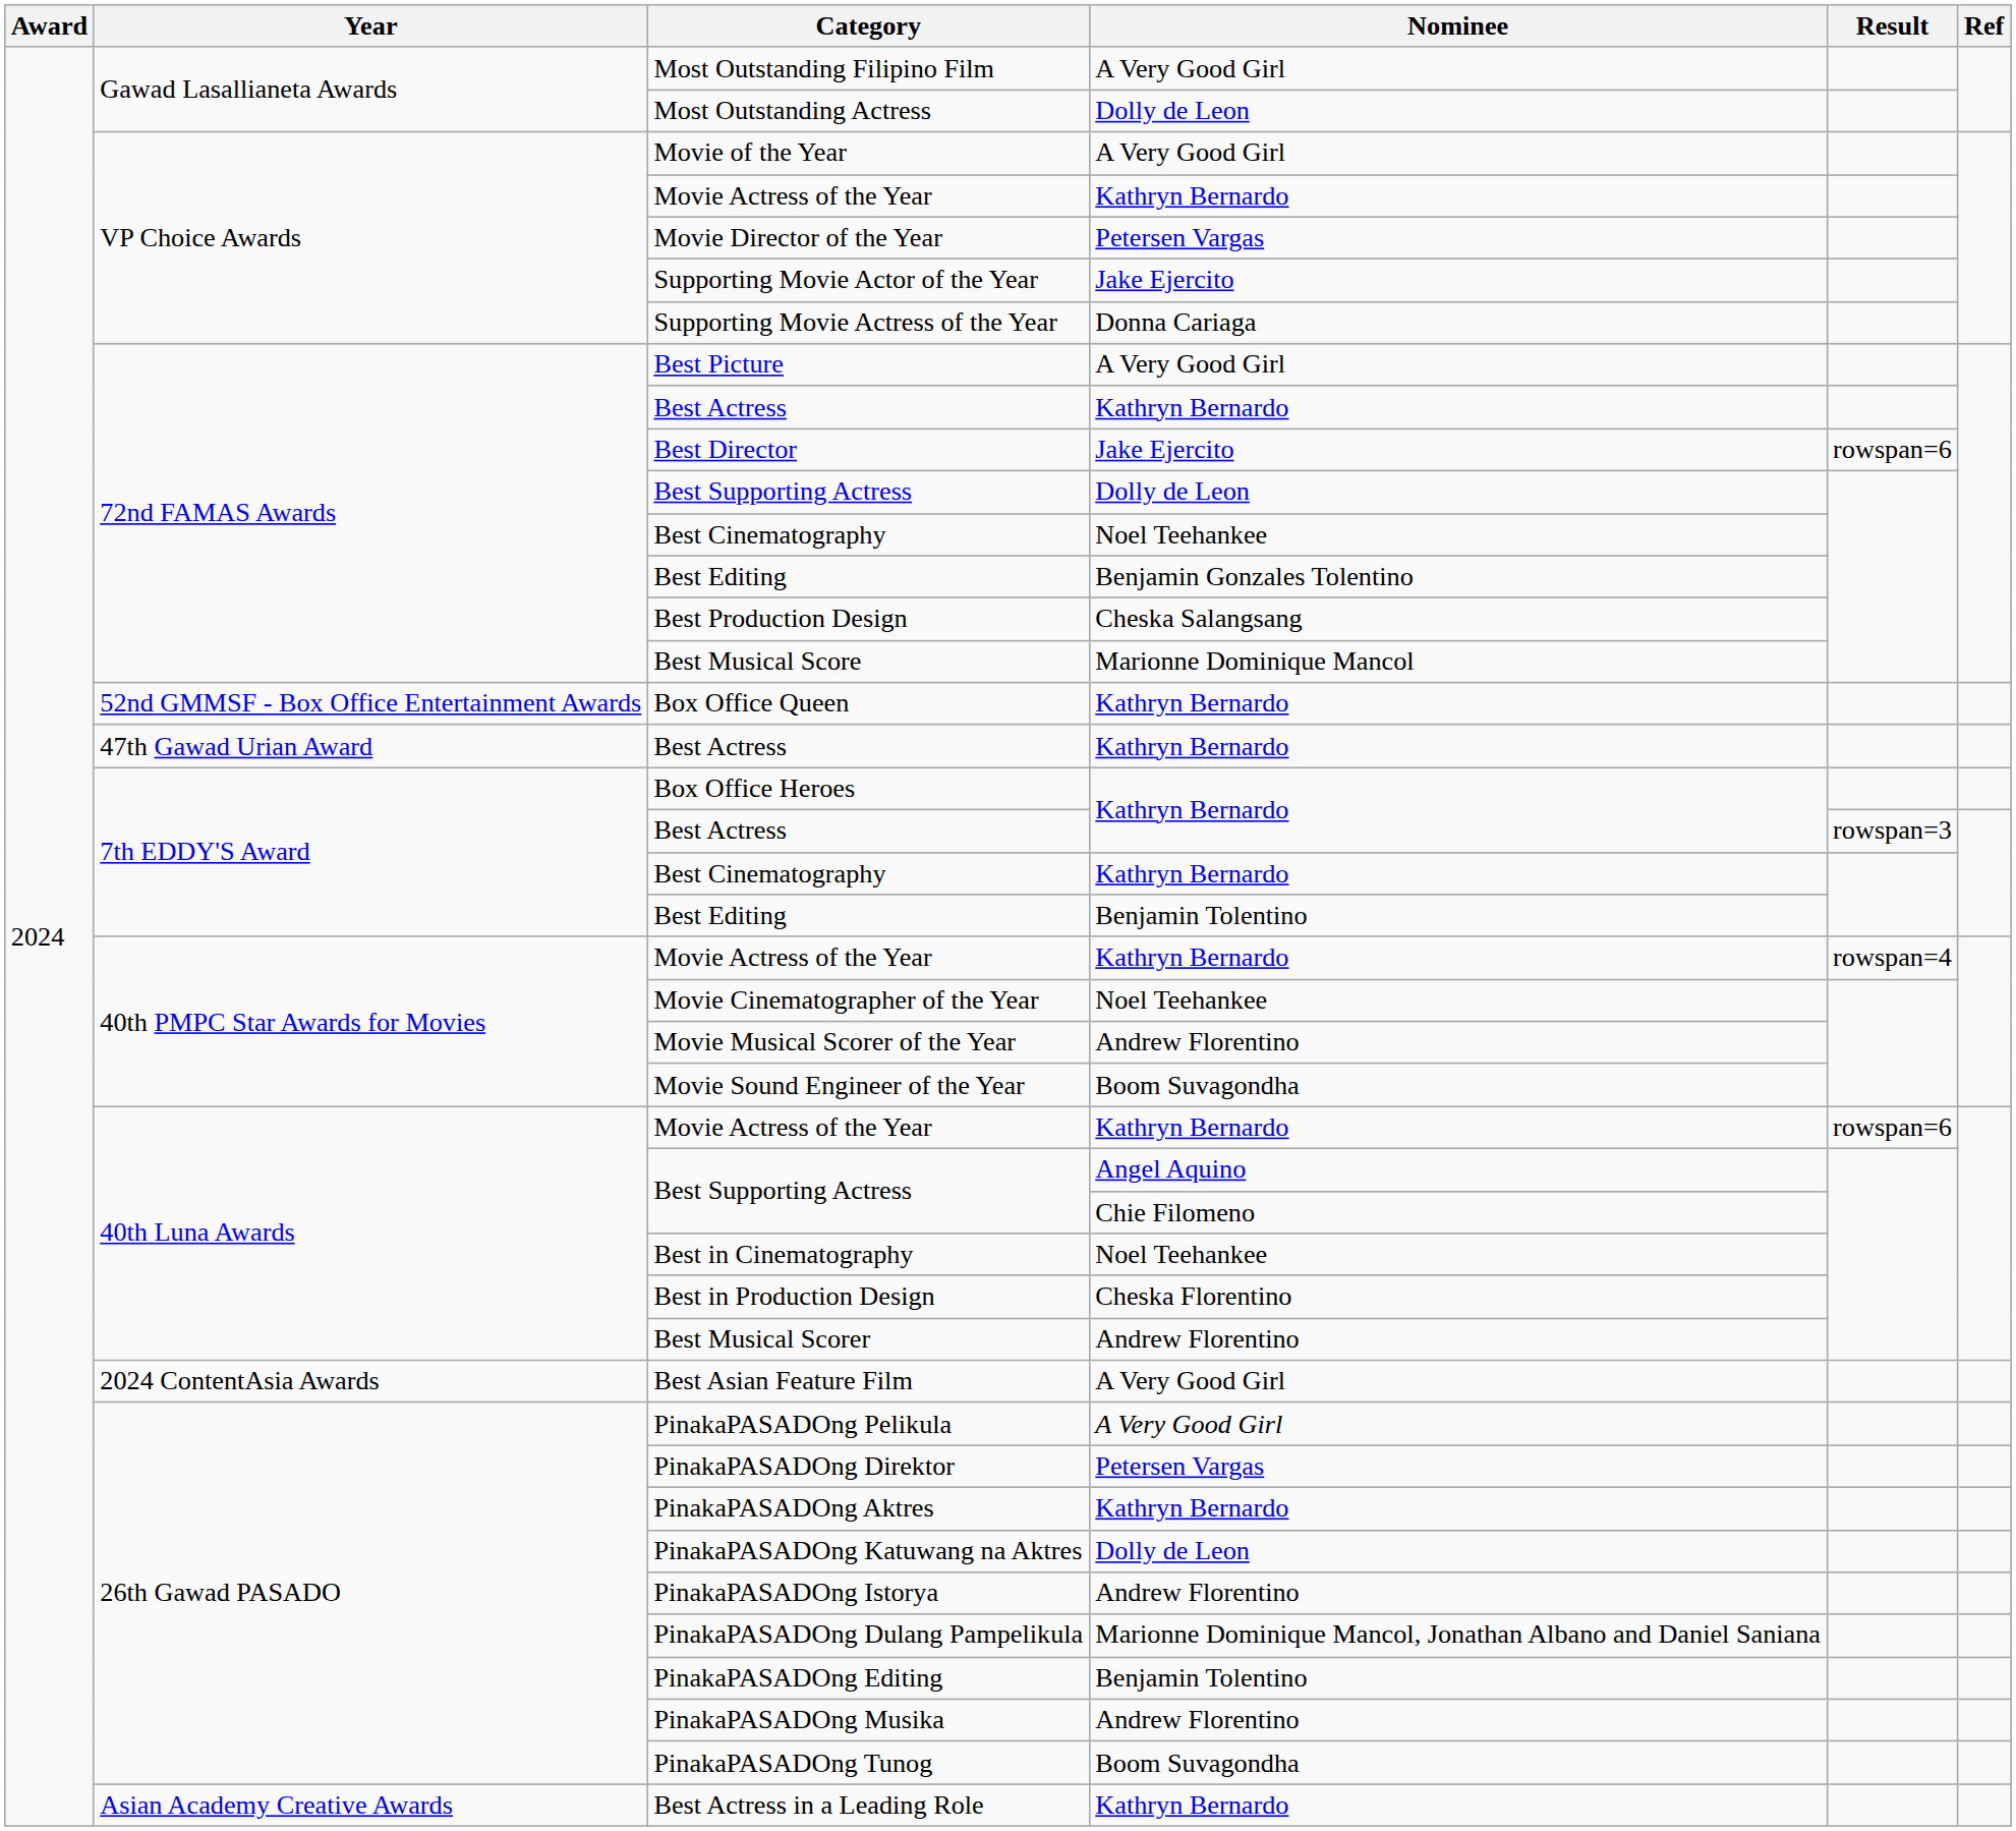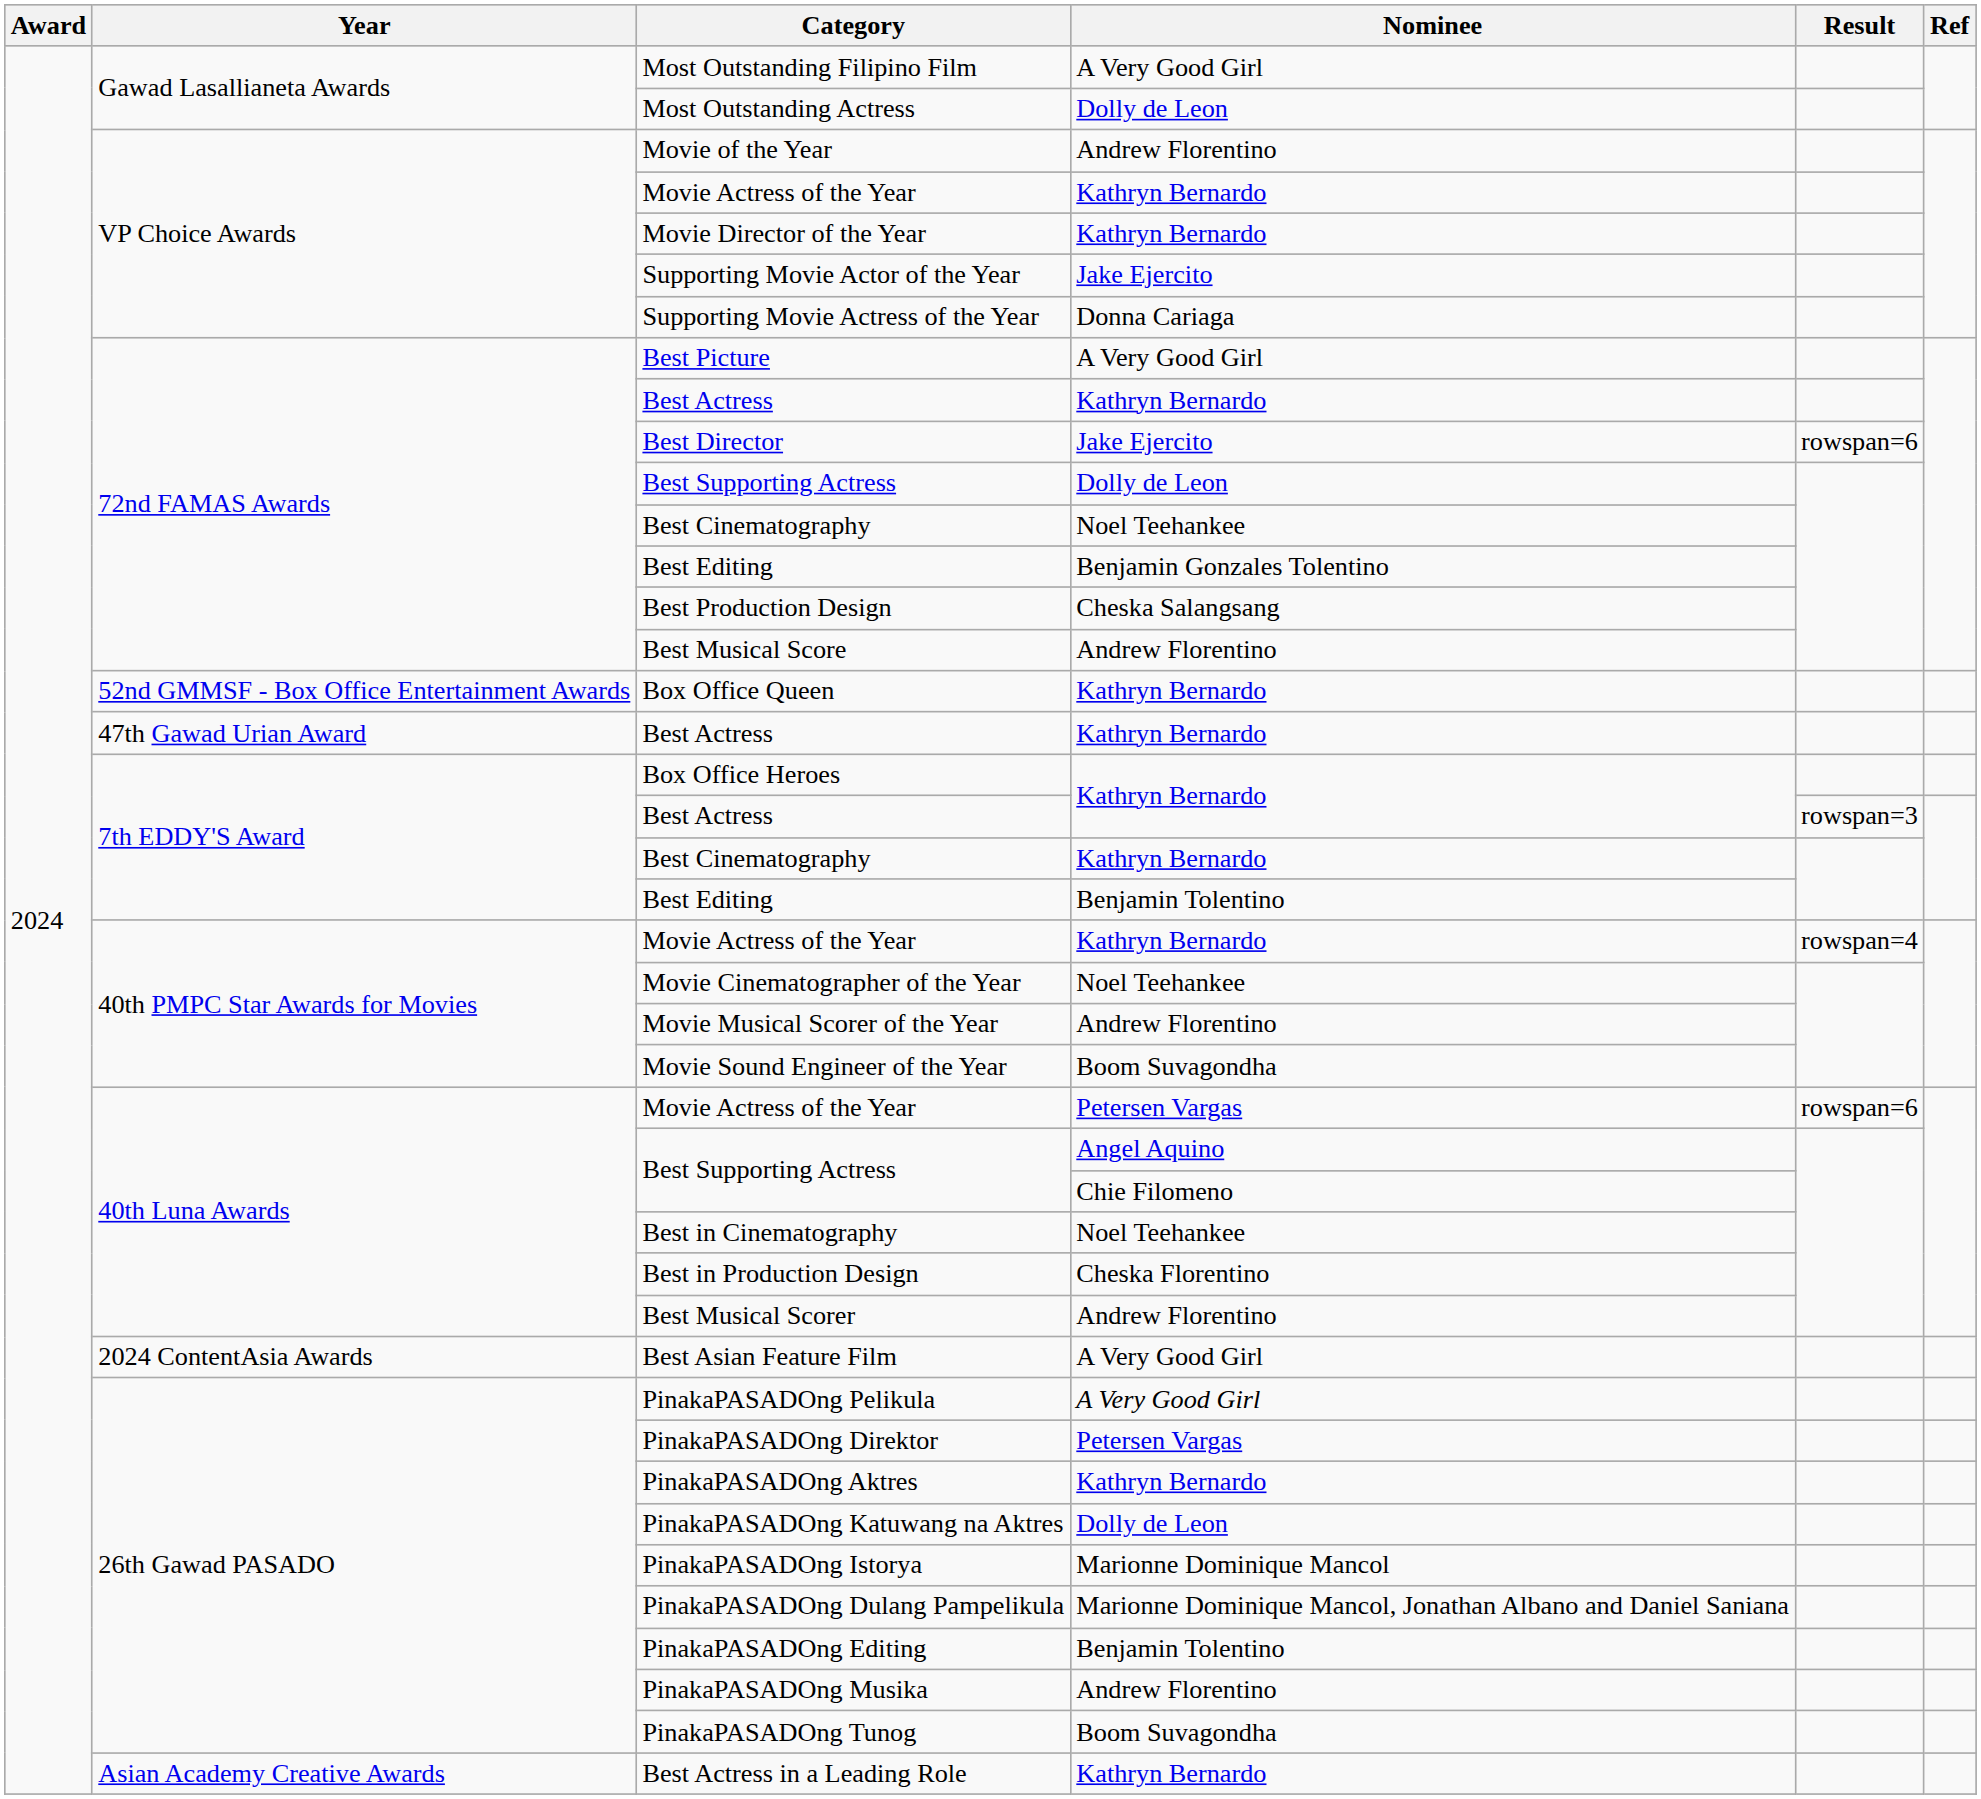Movie of the Year | Nominee: A Very Good Girl -> Andrew Florentino
Movie Director of the Year | Nominee: Petersen Vargas -> Kathryn Bernardo
Best Musical Score | Nominee: Marionne Dominique Mancol -> Andrew Florentino
40th Luna Awards / Movie Actress of the Year | Nominee: Kathryn Bernardo -> Petersen Vargas
PinakaPASADOng Istorya | Nominee: Andrew Florentino -> Marionne Dominique Mancol
